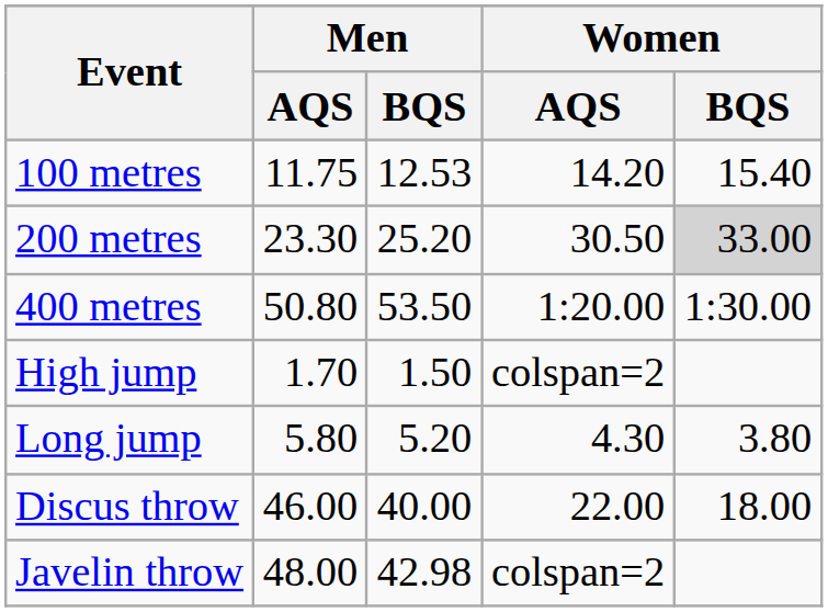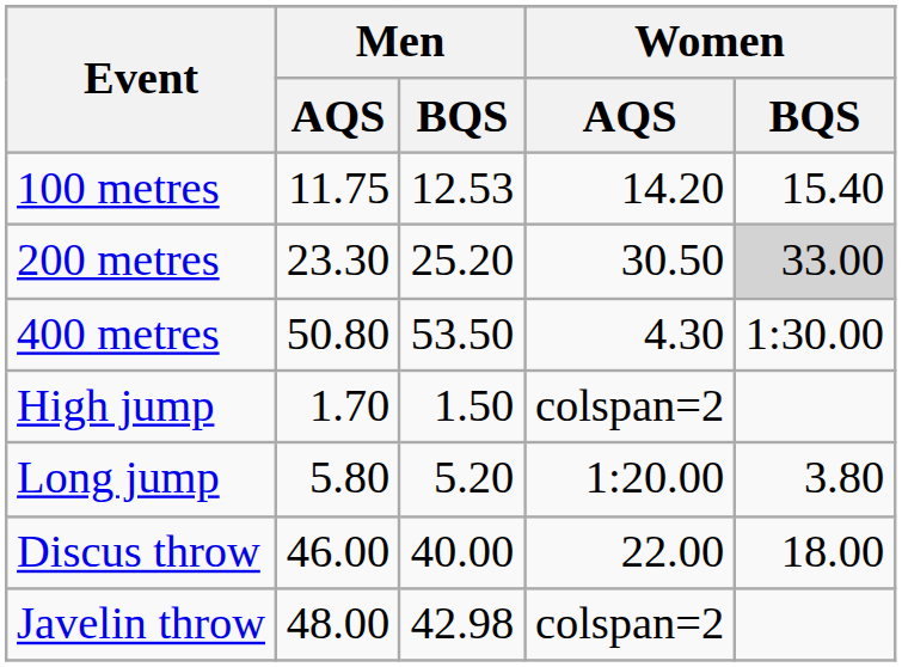400 metres | Women / AQS: 1:20.00 -> 4.30
Long jump | Women / AQS: 4.30 -> 1:20.00
